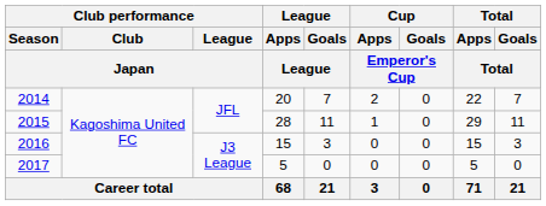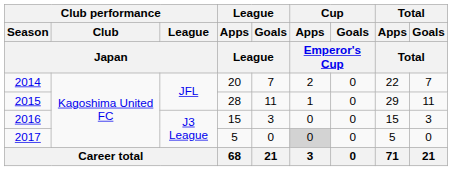2017 | Cup / Apps / Emperor's Cup: no background -> lightgrey background
